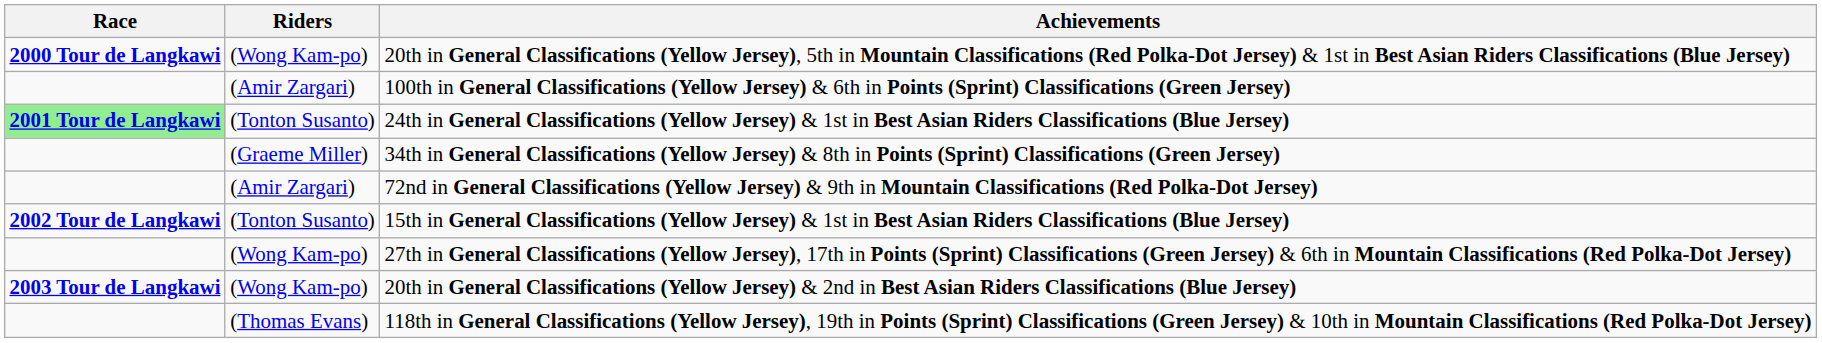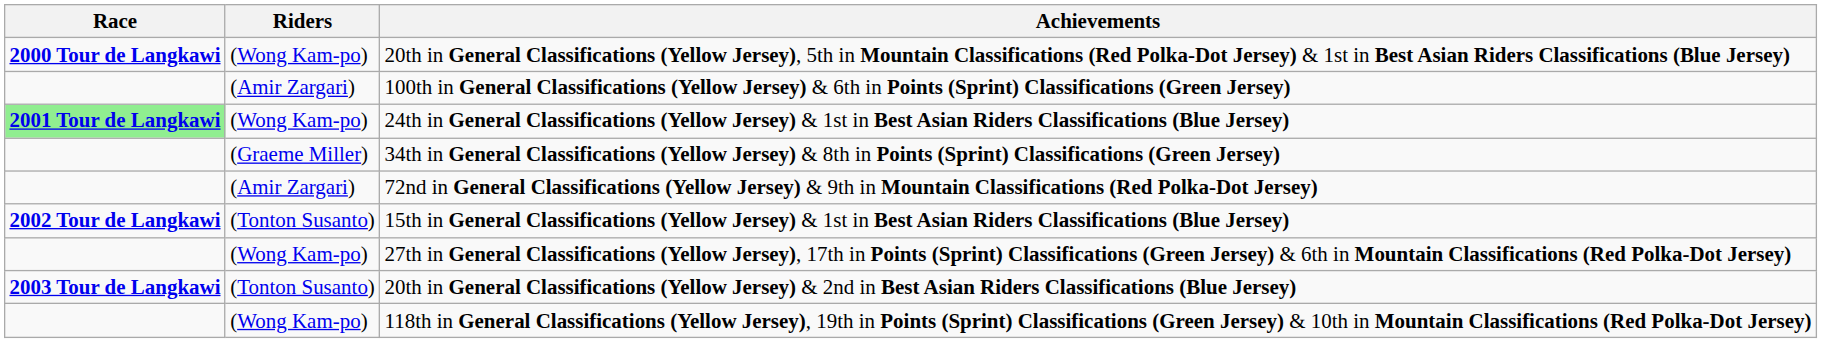row 4 | Riders: (Tonton Susanto) -> (Wong Kam-po)
row 9 | Riders: (Wong Kam-po) -> (Tonton Susanto)
row 10 | Riders: (Thomas Evans) -> (Wong Kam-po)
